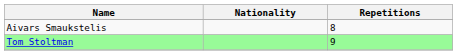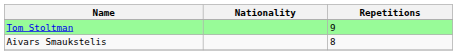rows swapped: Tom Stoltman <-> Aivars Smaukstelis
